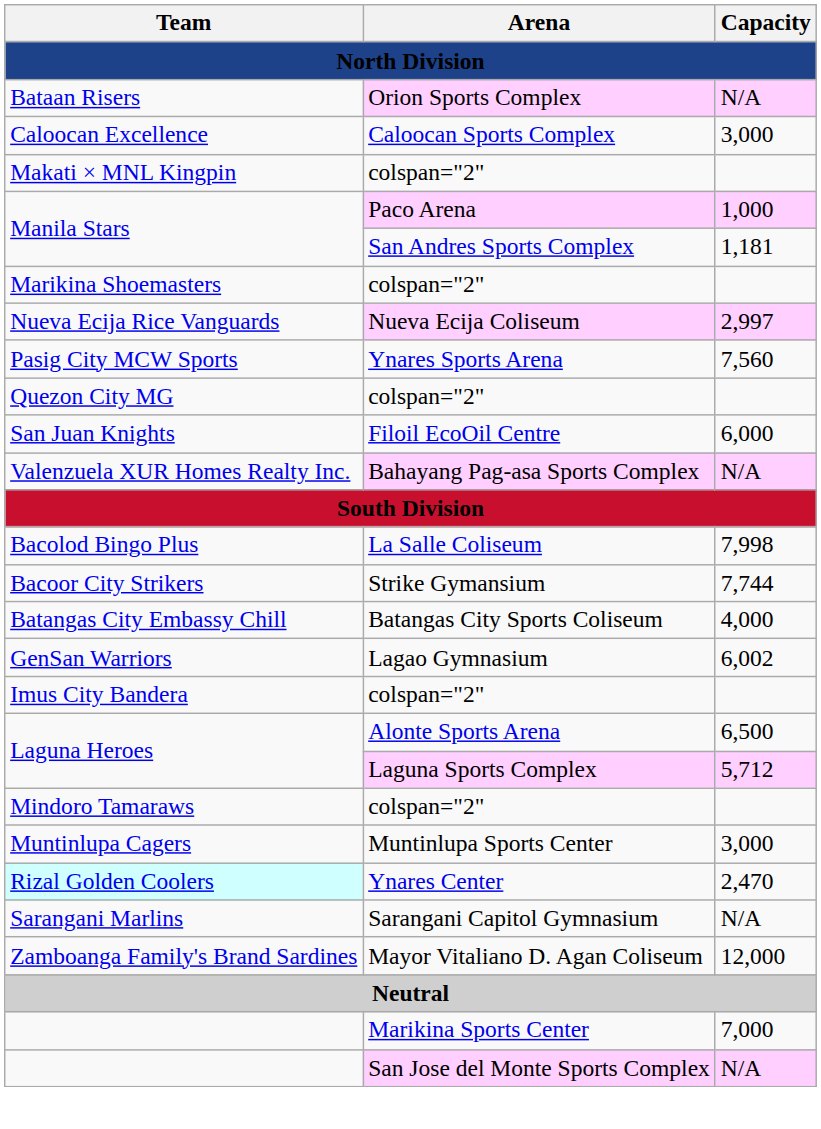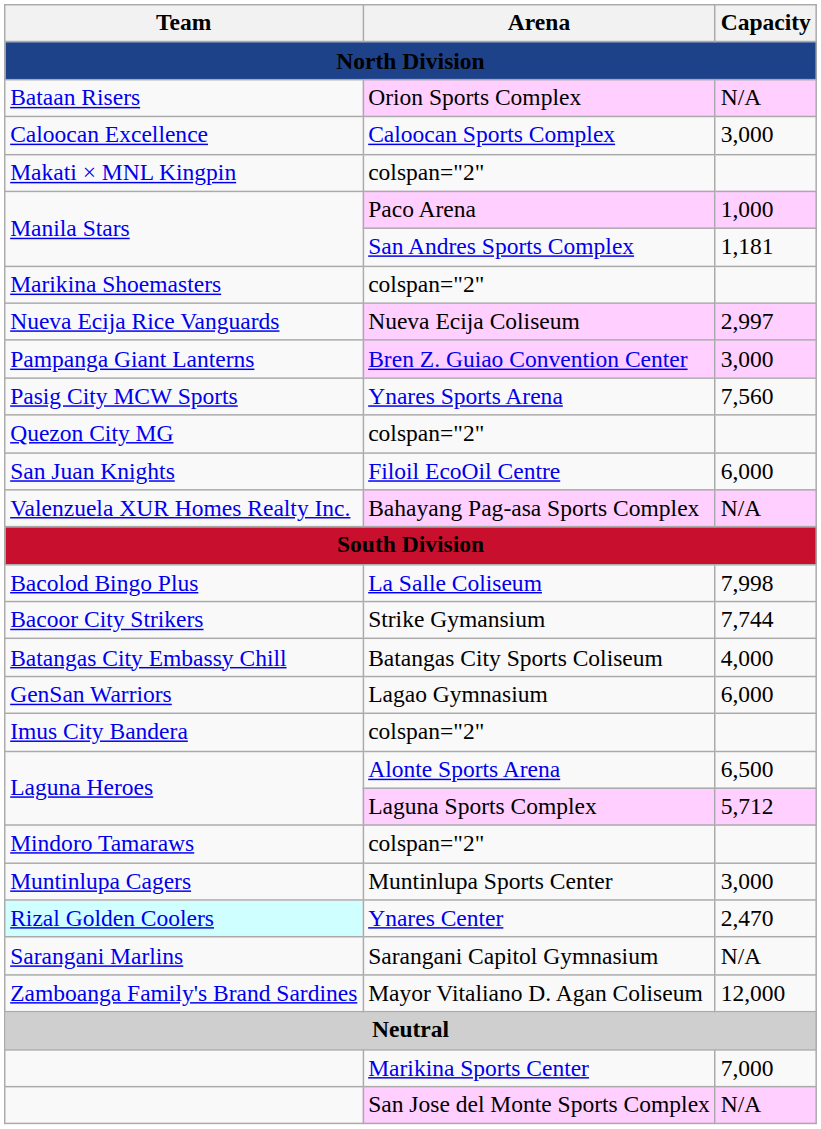+ row: Pampanga Giant Lanterns | Bren Z. Guiao Convention Center | 3,000
GenSan Warriors | Capacity: 6,002 -> 6,000
